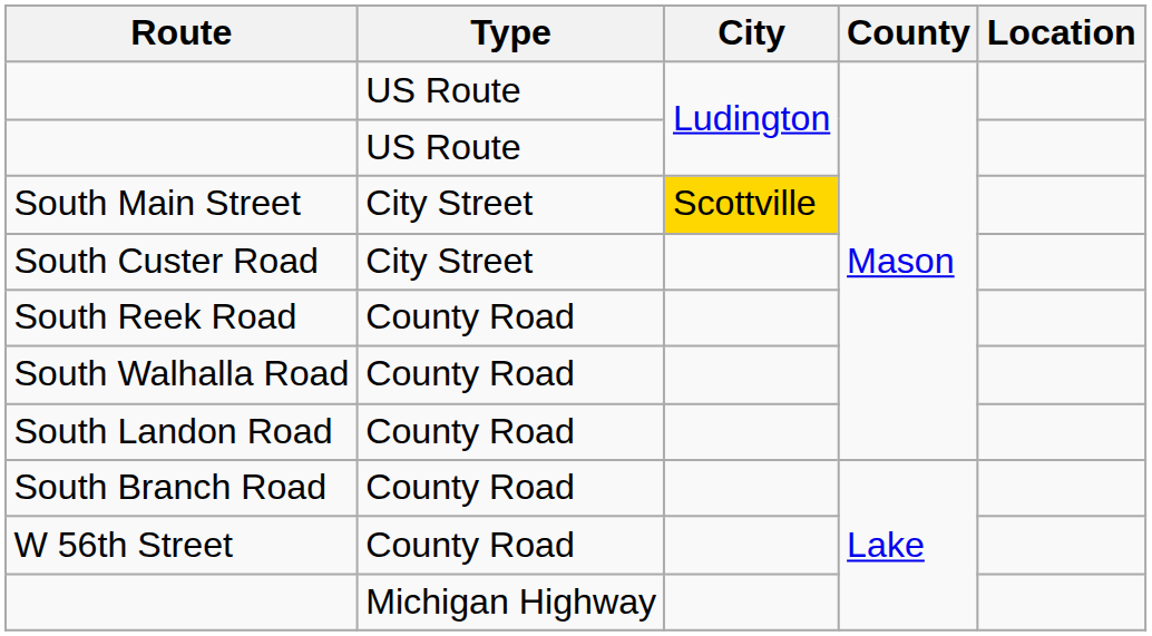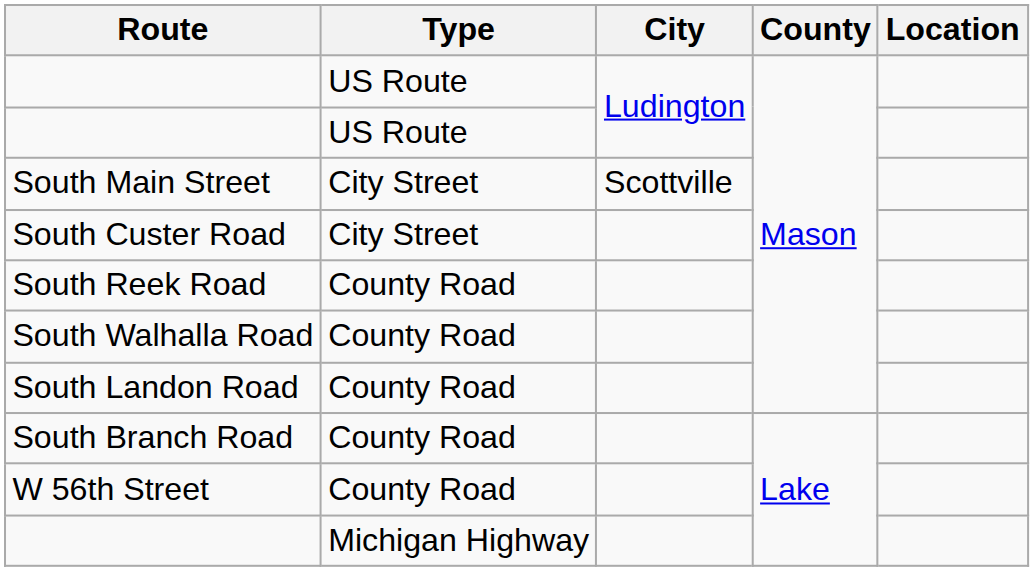South Main Street | City: gold background -> no background
